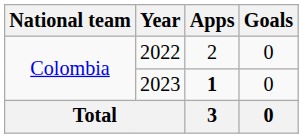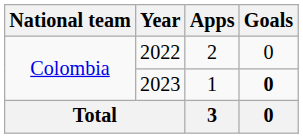2023 | Apps: bold -> normal
2023 | Goals: normal -> bold
